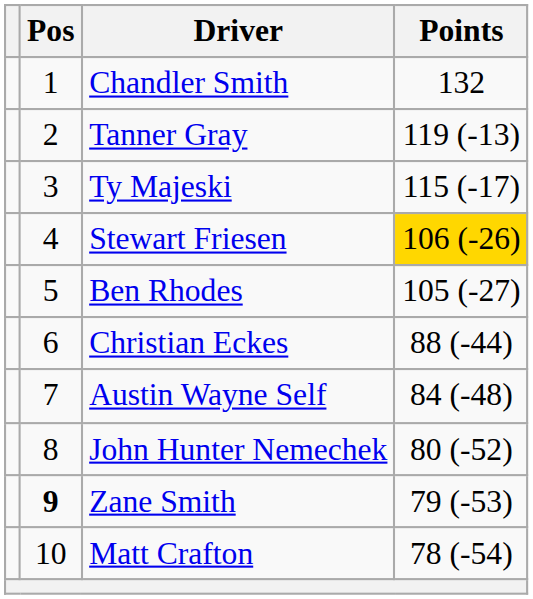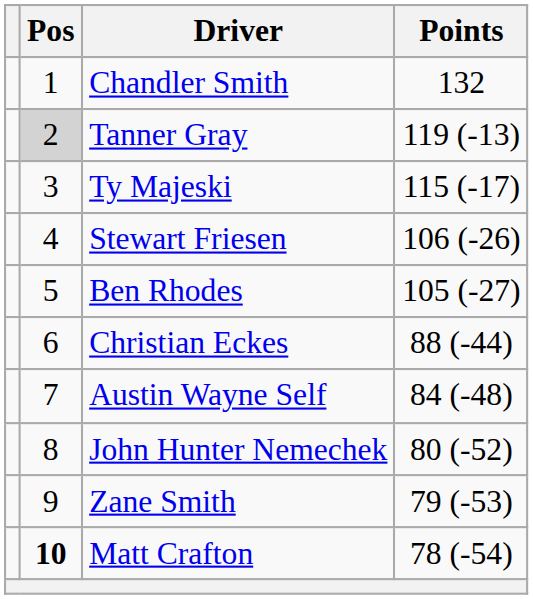Tanner Gray | Pos: no background -> lightgrey background
Stewart Friesen | Points: gold background -> no background
Zane Smith | Pos: bold -> normal
Matt Crafton | Pos: normal -> bold
